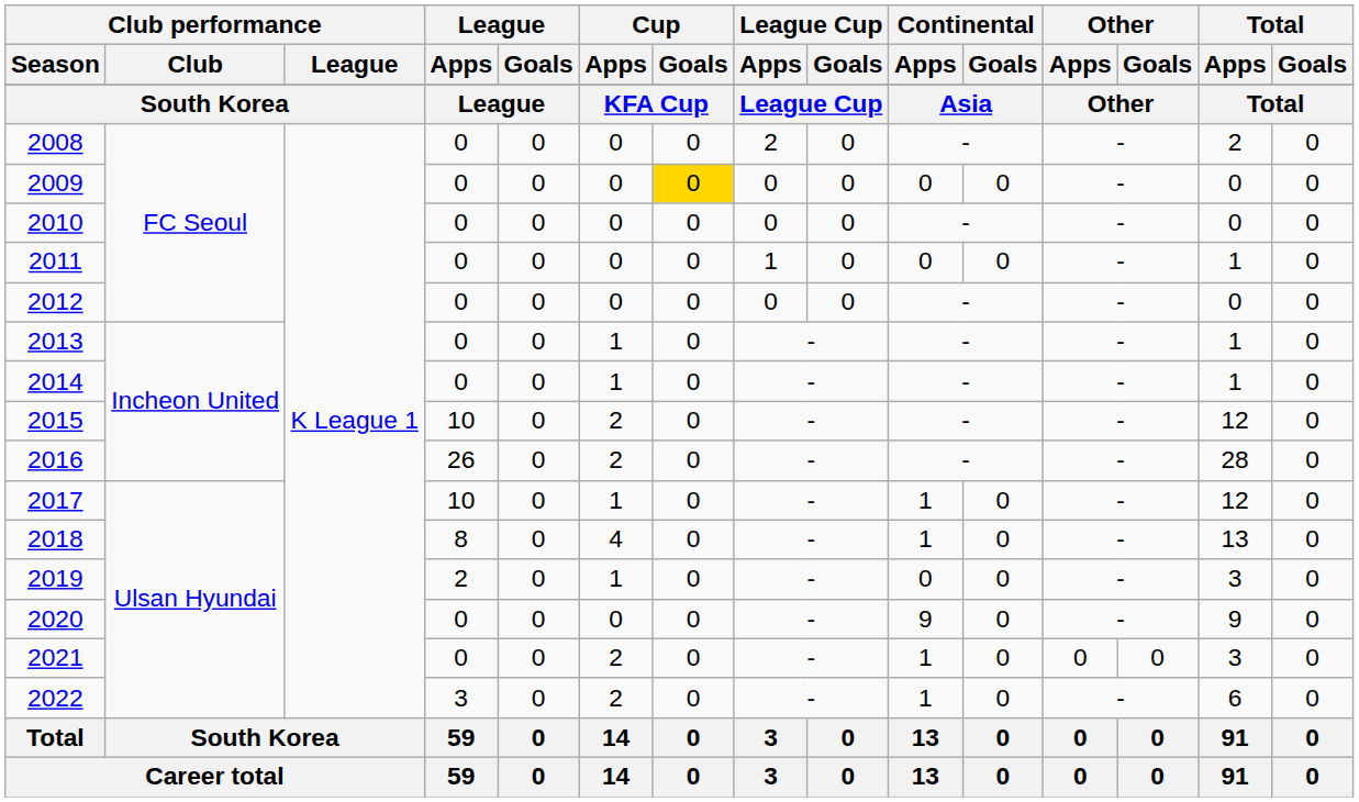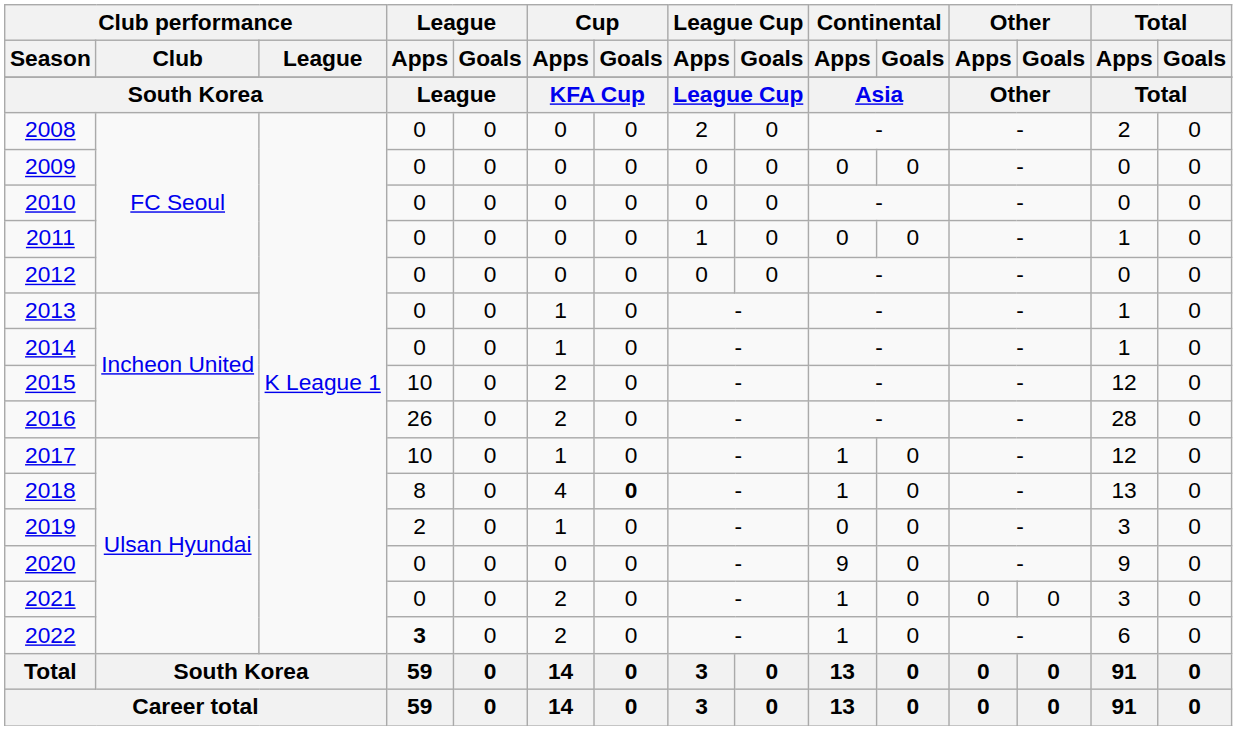2009 | Cup / Goals: gold background -> no background
2018 | Cup / Goals: normal -> bold
2022 | League / Apps: normal -> bold
